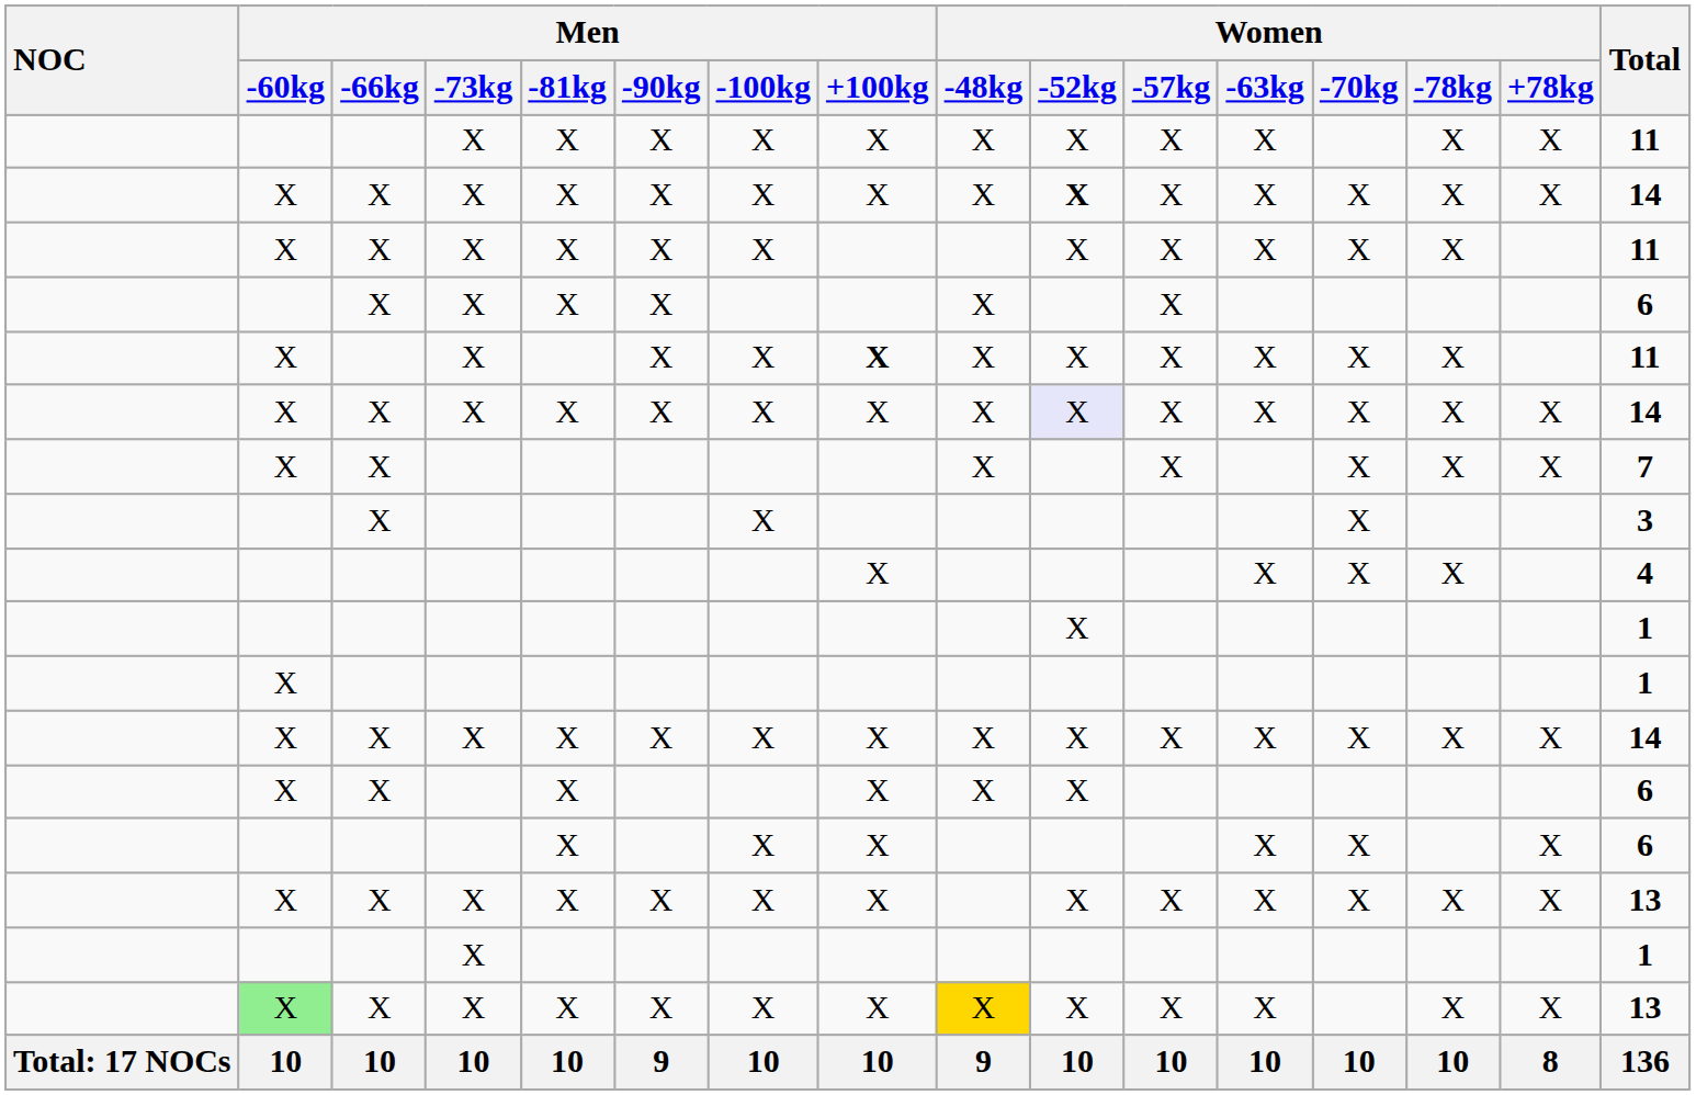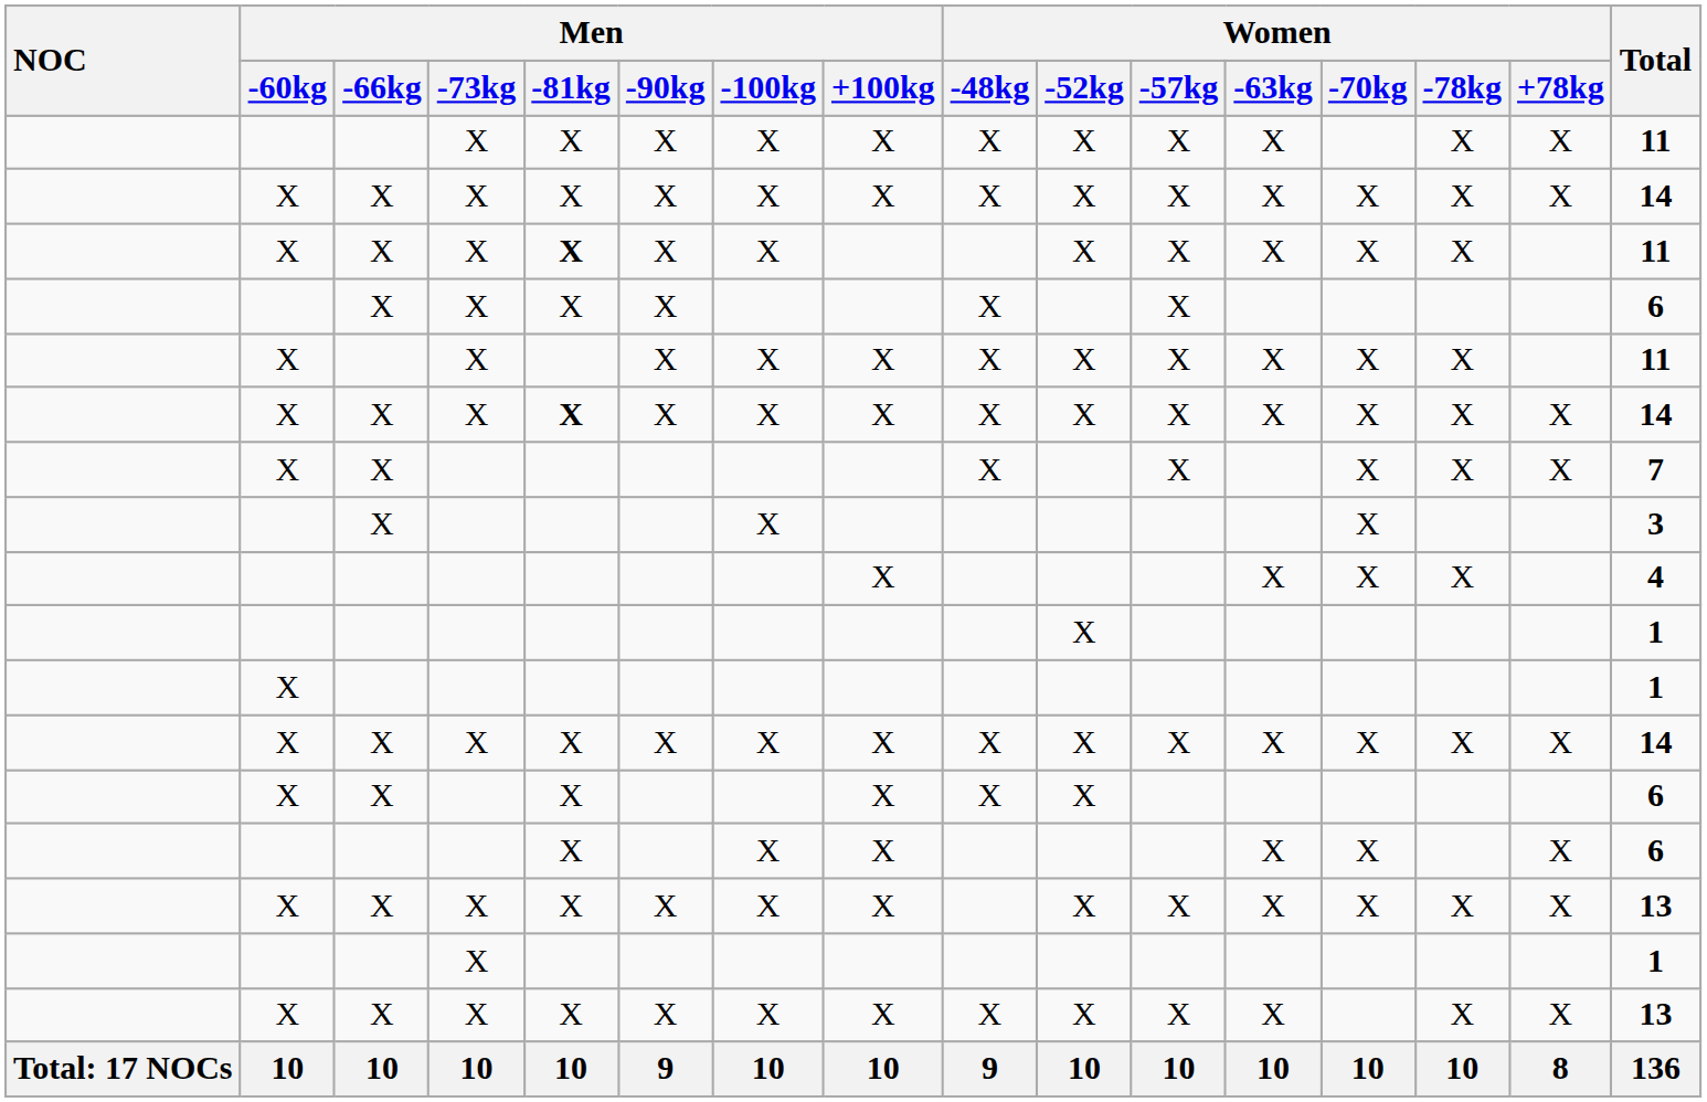row 4 | Women / -52kg: bold -> normal
row 5 | Men / -81kg: normal -> bold
row 7 | Men / +100kg: bold -> normal
row 8 | Men / -81kg: normal -> bold
row 8 | Women / -52kg: lavender background -> no background
row 19 | Men / -60kg: lightgreen background -> no background
row 19 | Women / -48kg: gold background -> no background
